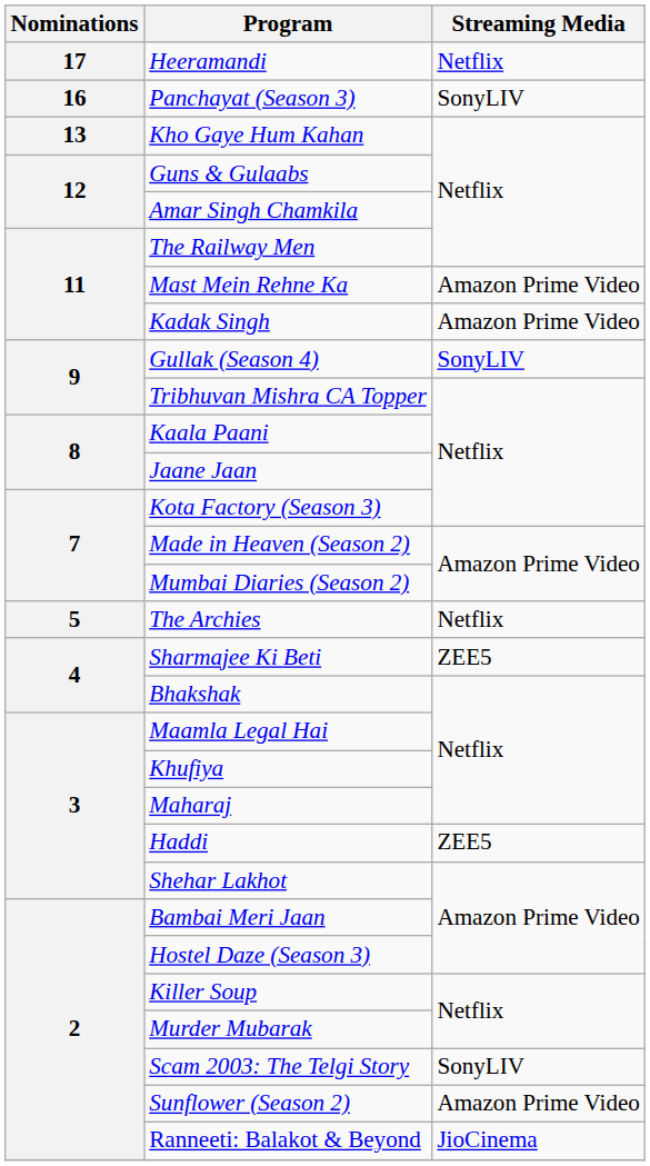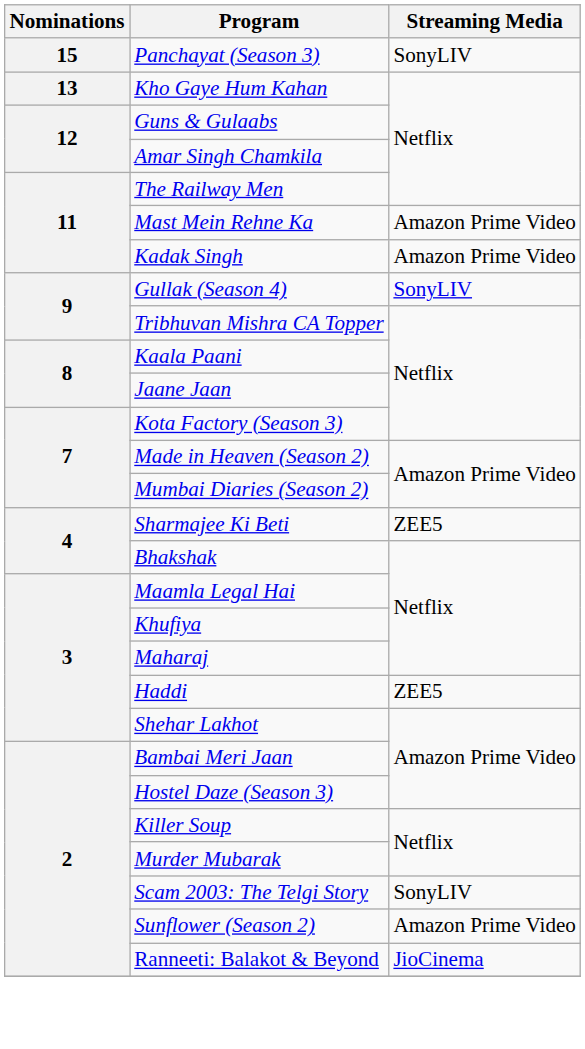- row: 17 | Heeramandi | Netflix
Panchayat (Season 3) | Nominations: 16 -> 15
- row: 5 | The Archies | Netflix
